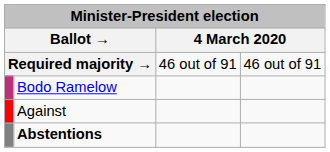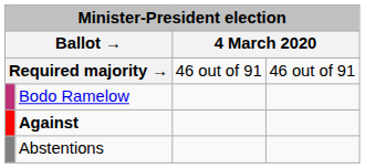Against | column 2: normal -> bold
Abstentions | column 2: bold -> normal
